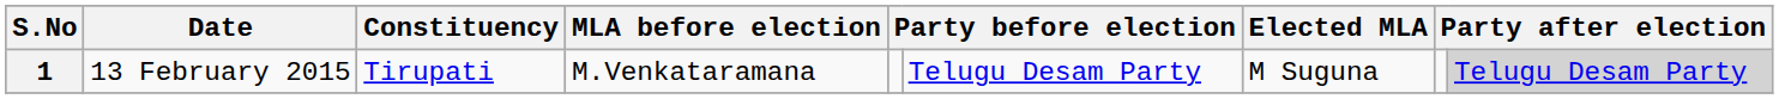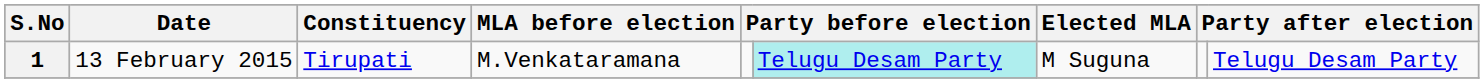1 | column 6: no background -> paleturquoise background
1 | column 9: lightgrey background -> no background
